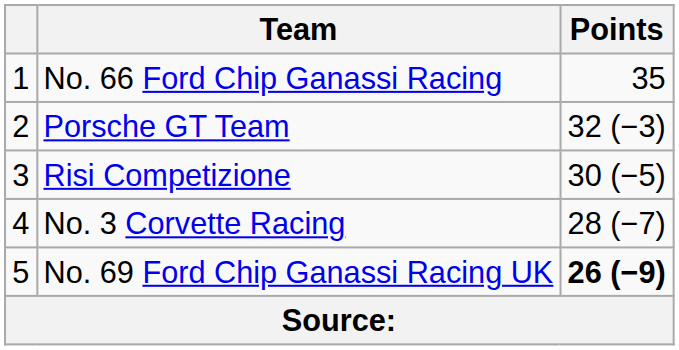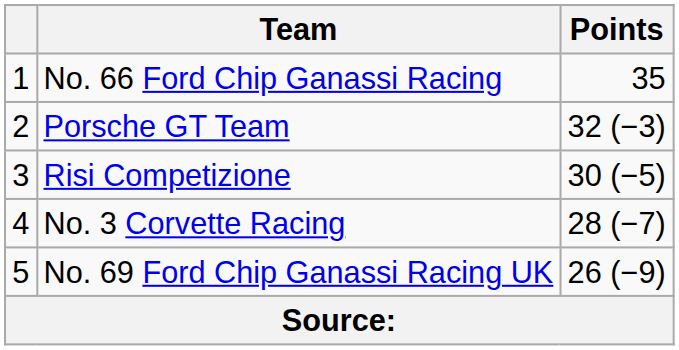No. 69 Ford Chip Ganassi Racing UK | Points: bold -> normal
